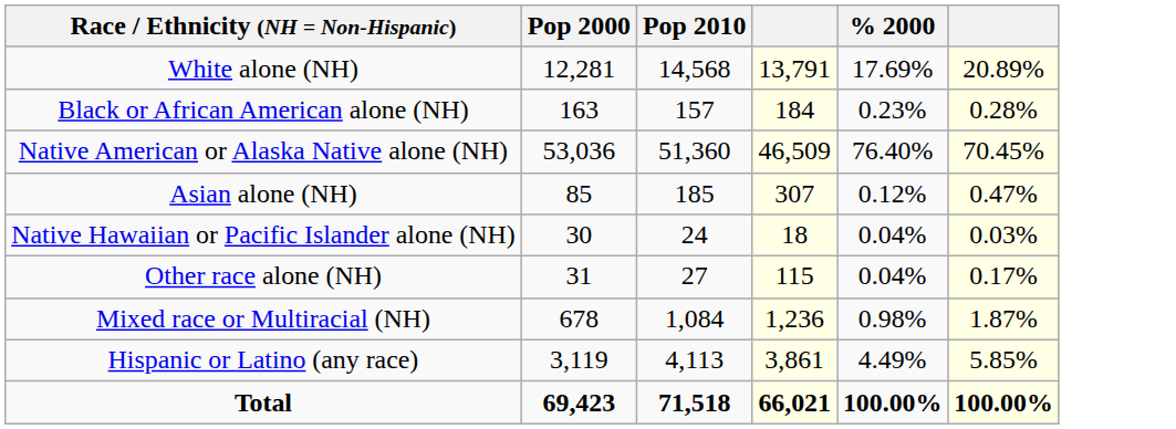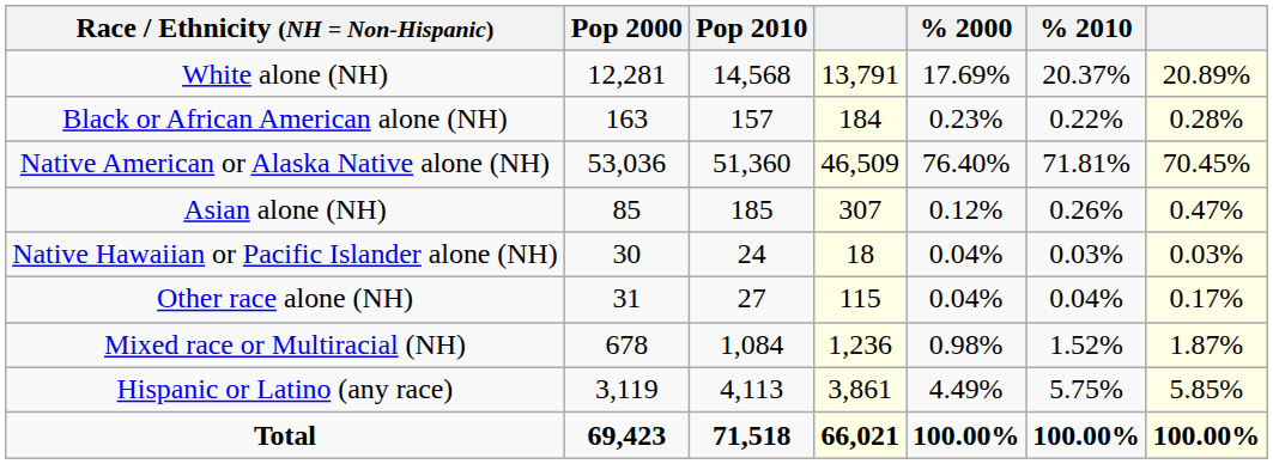+ column: % 2010 | 20.37% | 0.22% | 71.81% | 0.26% | 0.03% | 0.04% | 1.52% | 5.75% | 100.00%
